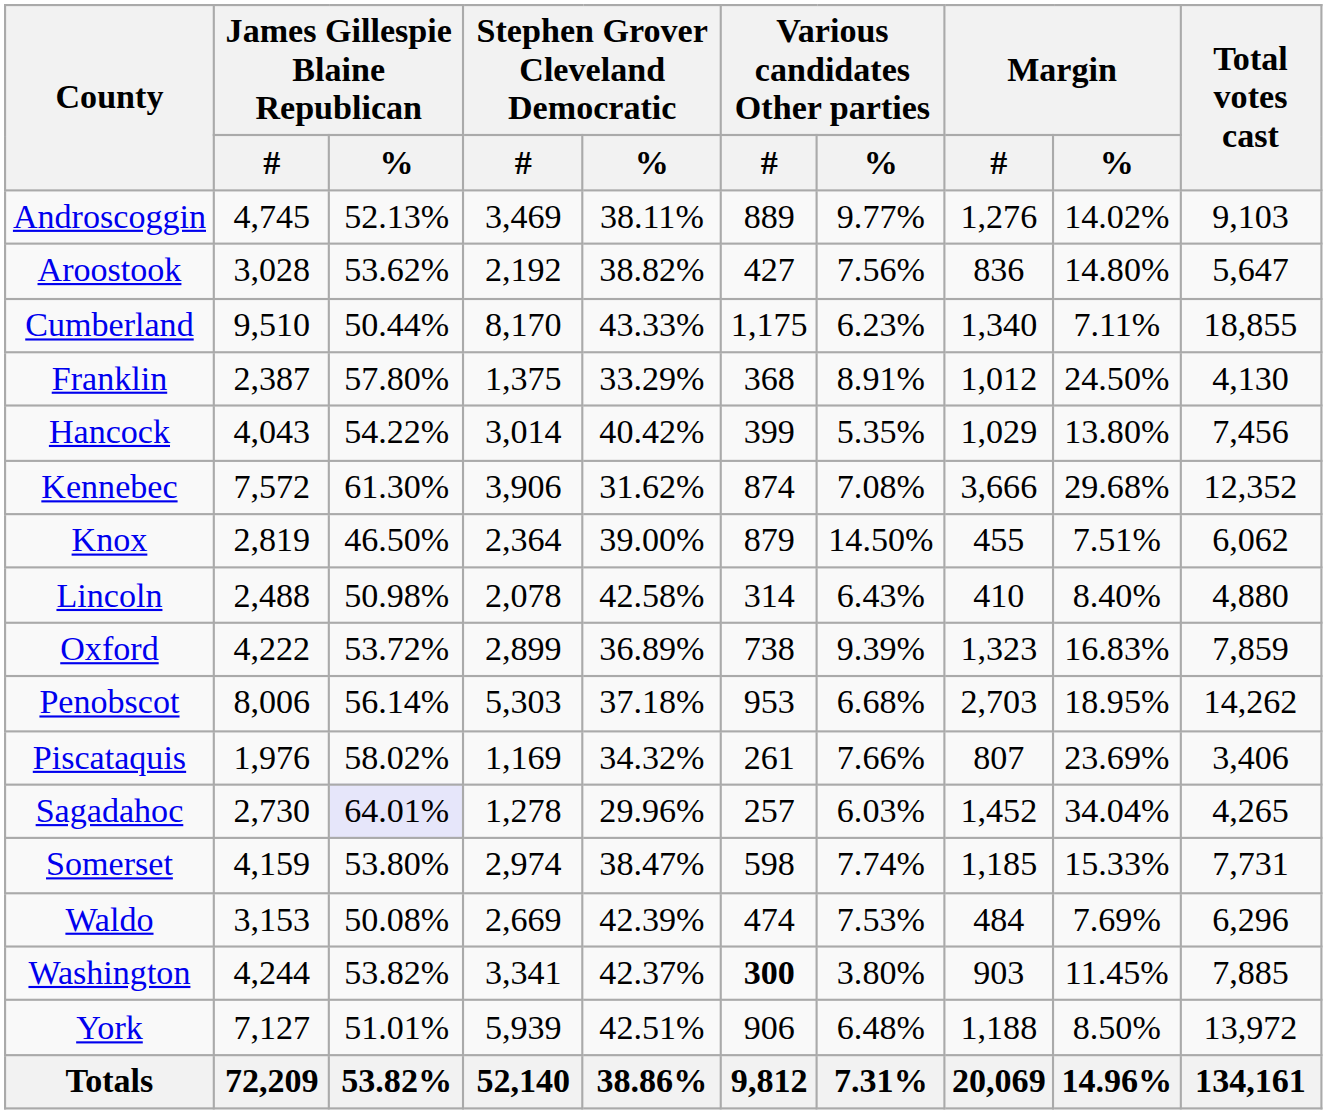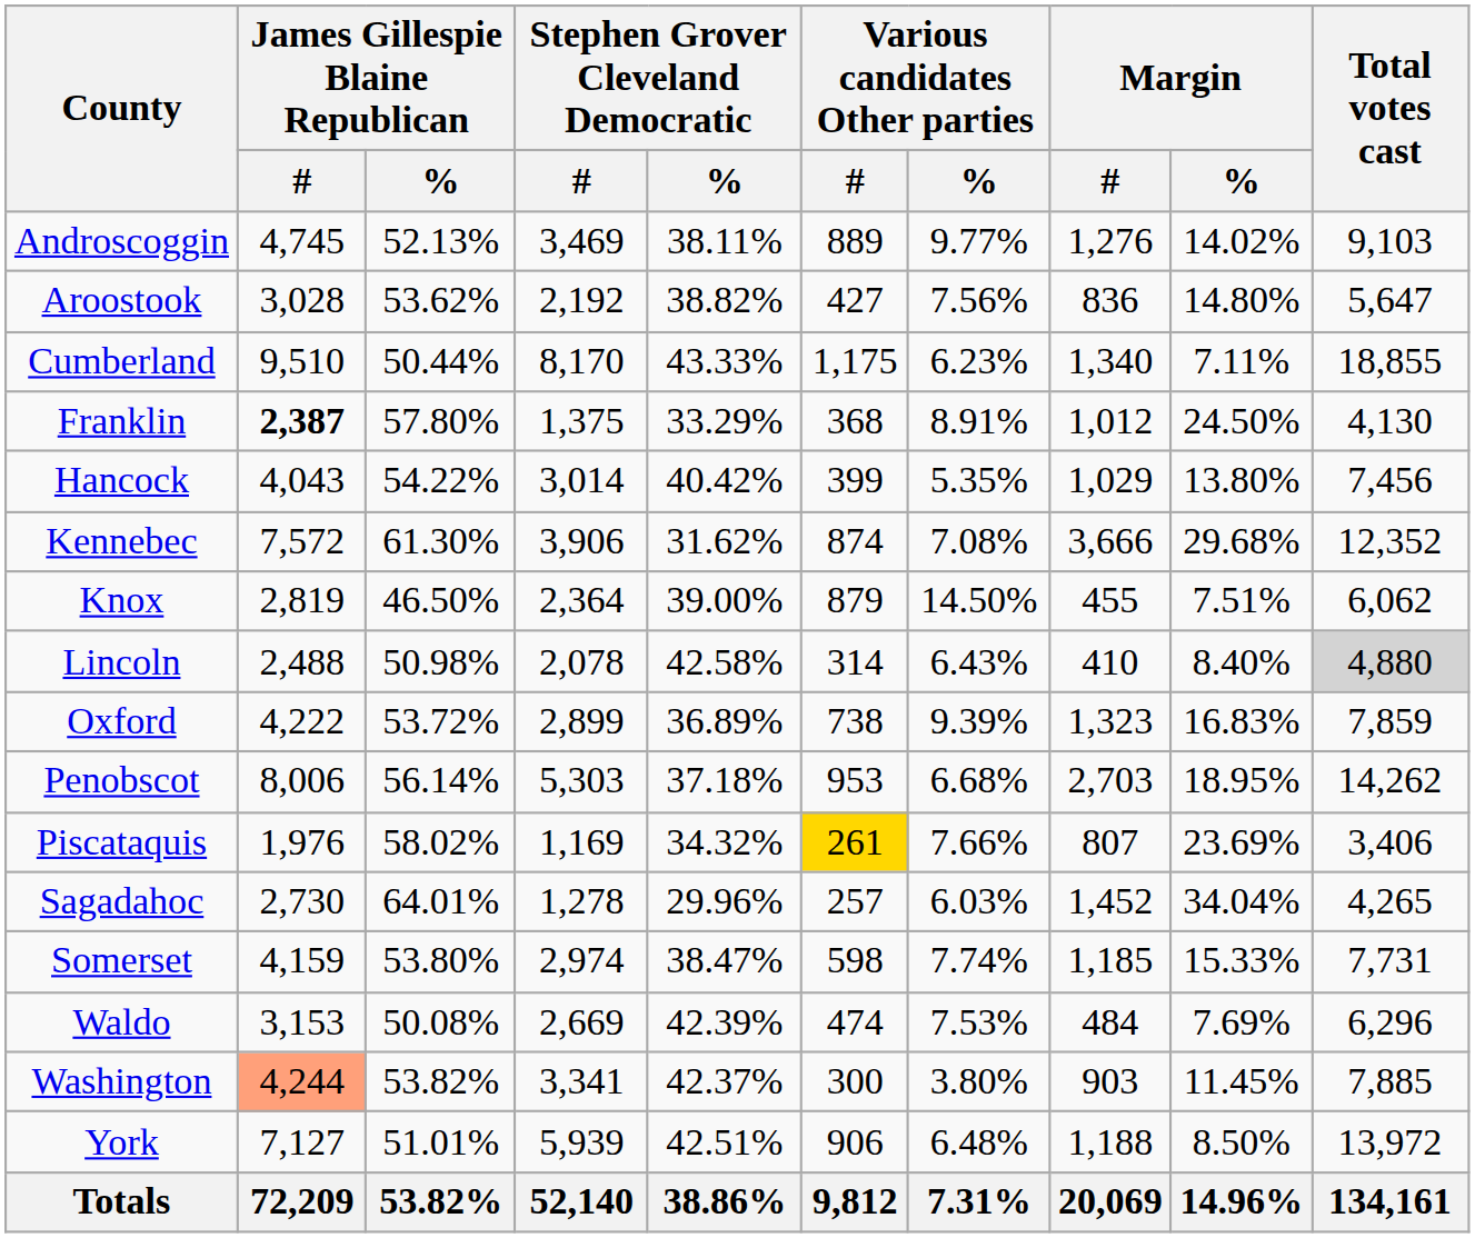Franklin | James Gillespie Blaine Republican / #: normal -> bold
Lincoln | Total votes cast: no background -> lightgrey background
Piscataquis | Various candidates Other parties / #: no background -> gold background
Sagadahoc | James Gillespie Blaine Republican / %: lavender background -> no background
Washington | James Gillespie Blaine Republican / #: no background -> lightsalmon background
Washington | Various candidates Other parties / #: bold -> normal
